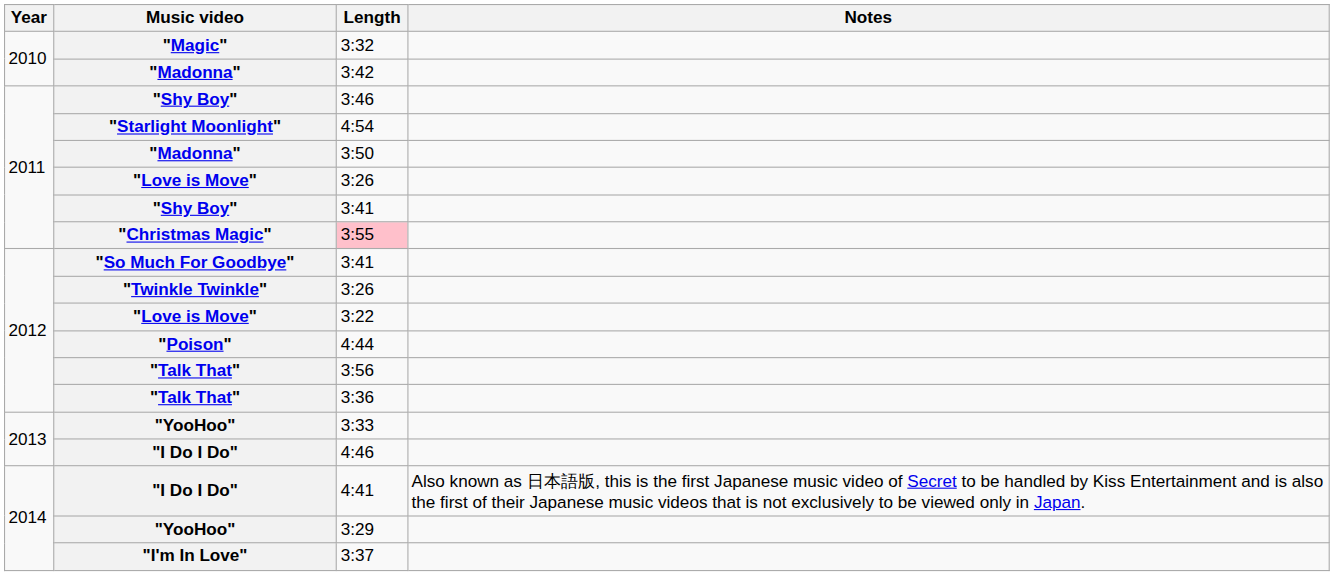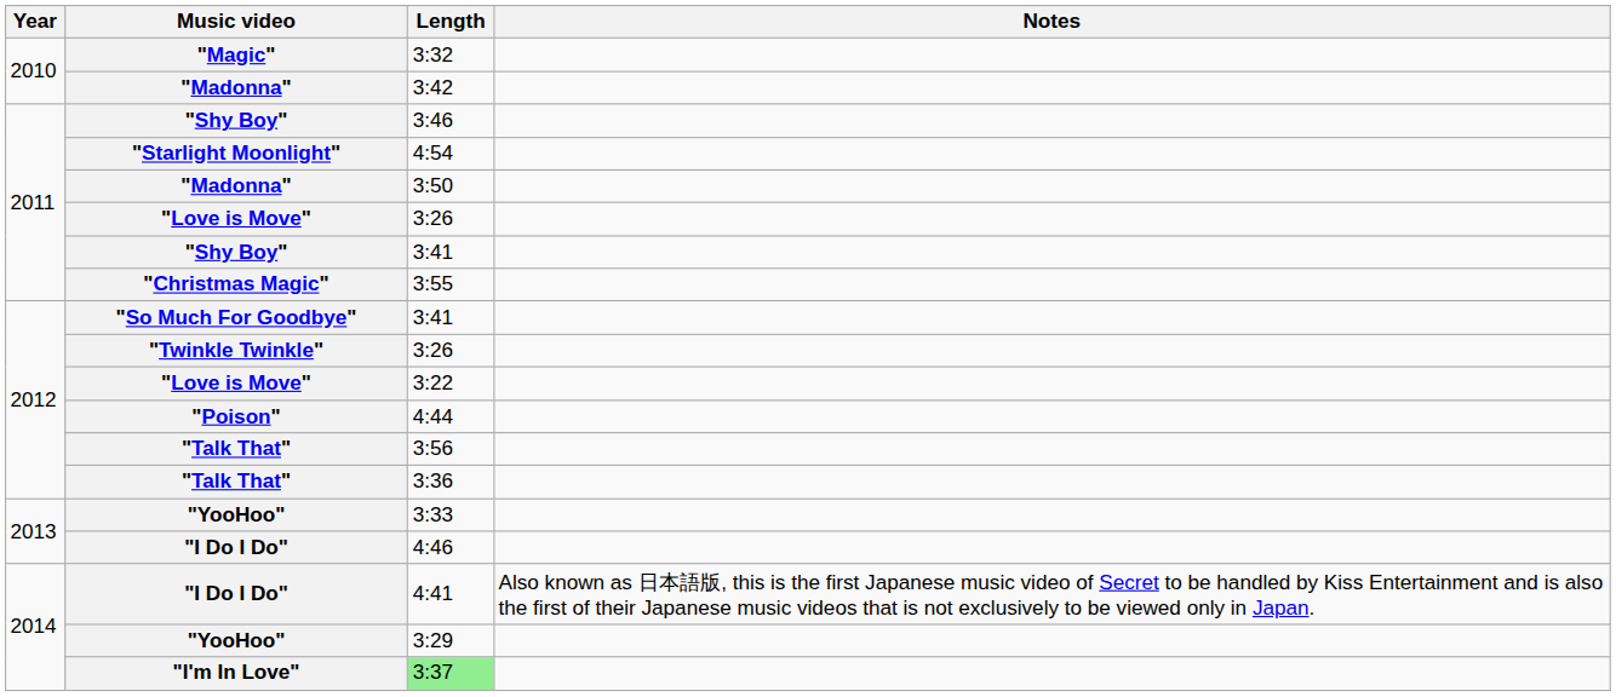3:55 | Length: pink background -> no background
3:37 | Length: no background -> lightgreen background
